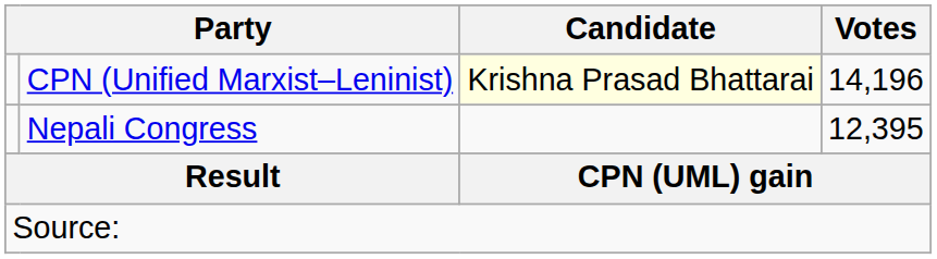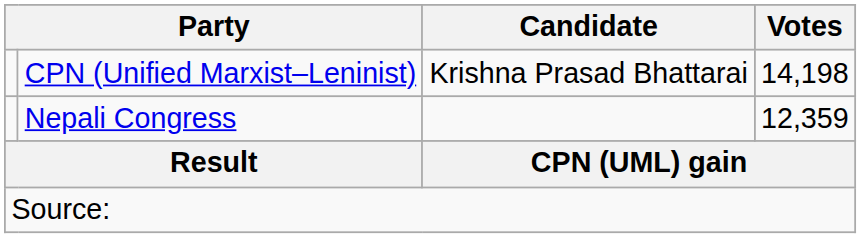CPN (Unified Marxist–Leninist) | Candidate: lightyellow background -> no background
CPN (Unified Marxist–Leninist) | Votes: 14,196 -> 14,198
Nepali Congress | Votes: 12,395 -> 12,359
